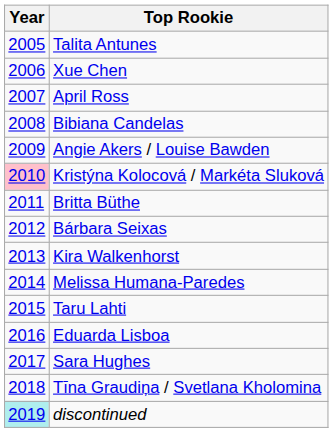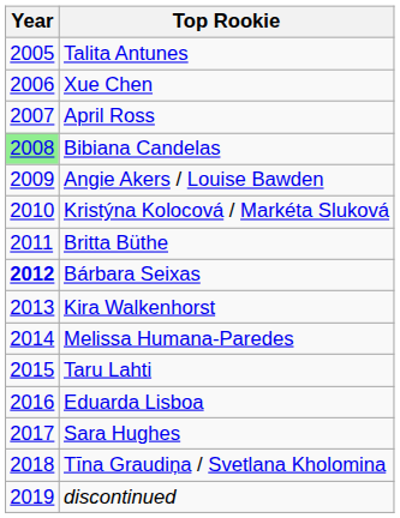Bibiana Candelas | Year: no background -> lightgreen background
Kristýna Kolocová / Markéta Sluková | Year: pink background -> no background
Bárbara Seixas | Year: normal -> bold
discontinued | Year: paleturquoise background -> no background
